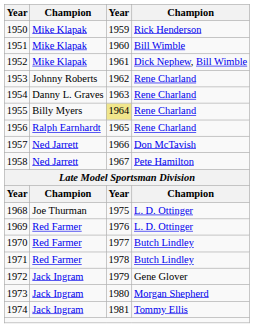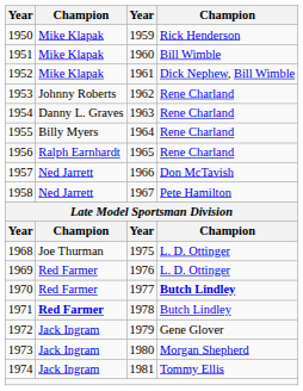1955 | column 3: khaki background -> no background
1970 | column 4: normal -> bold
1971 | column 2: normal -> bold
